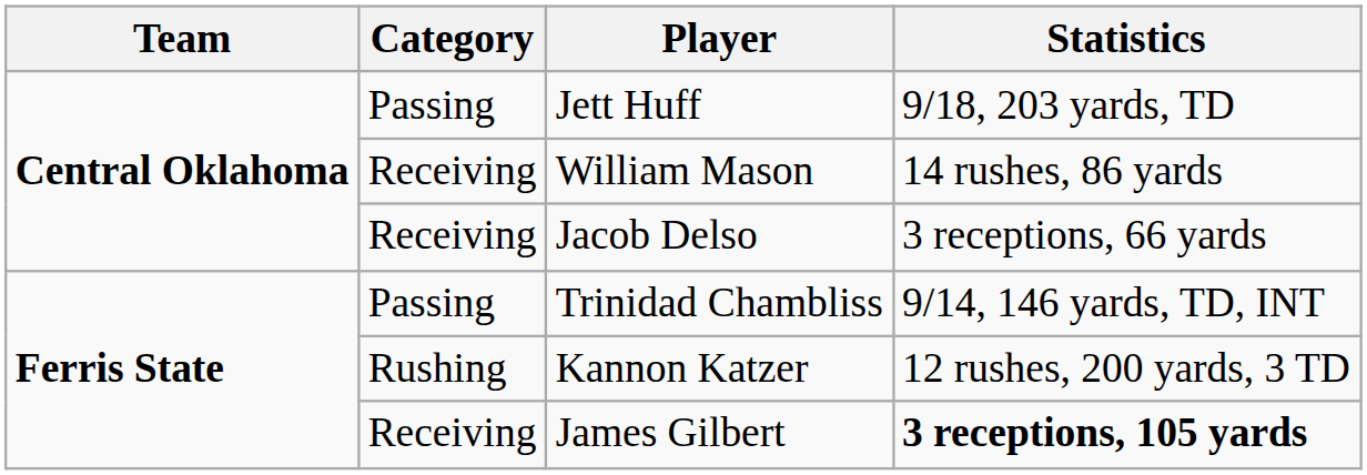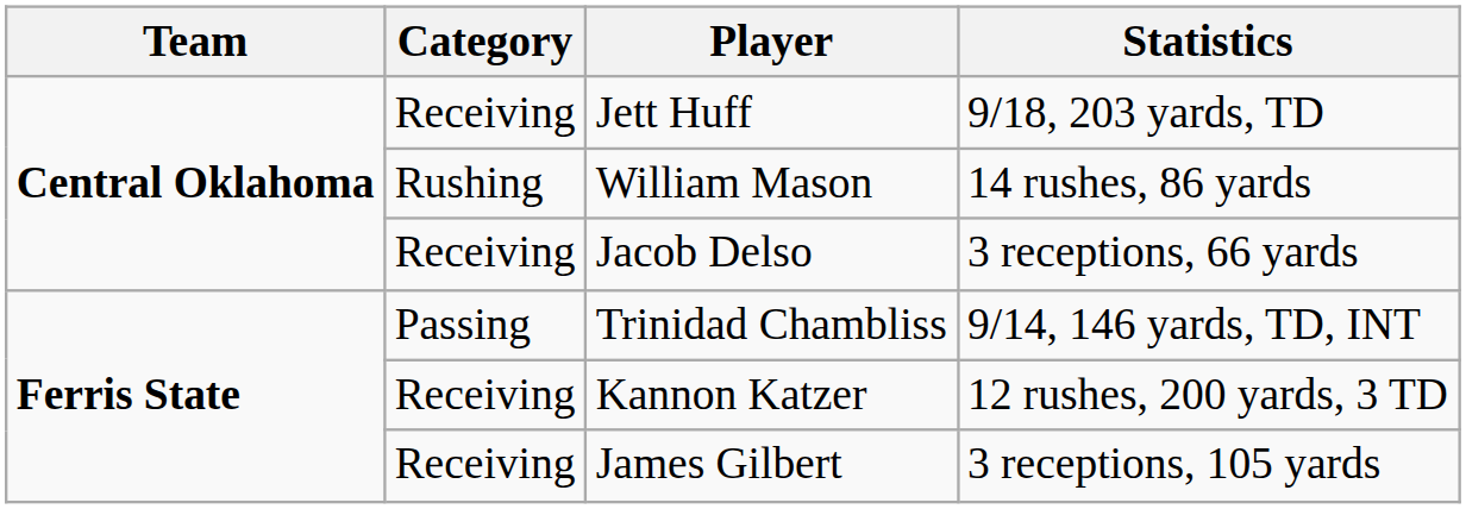Jett Huff | Category: Passing -> Receiving
William Mason | Category: Receiving -> Rushing
Kannon Katzer | Category: Rushing -> Receiving
James Gilbert | Statistics: bold -> normal
